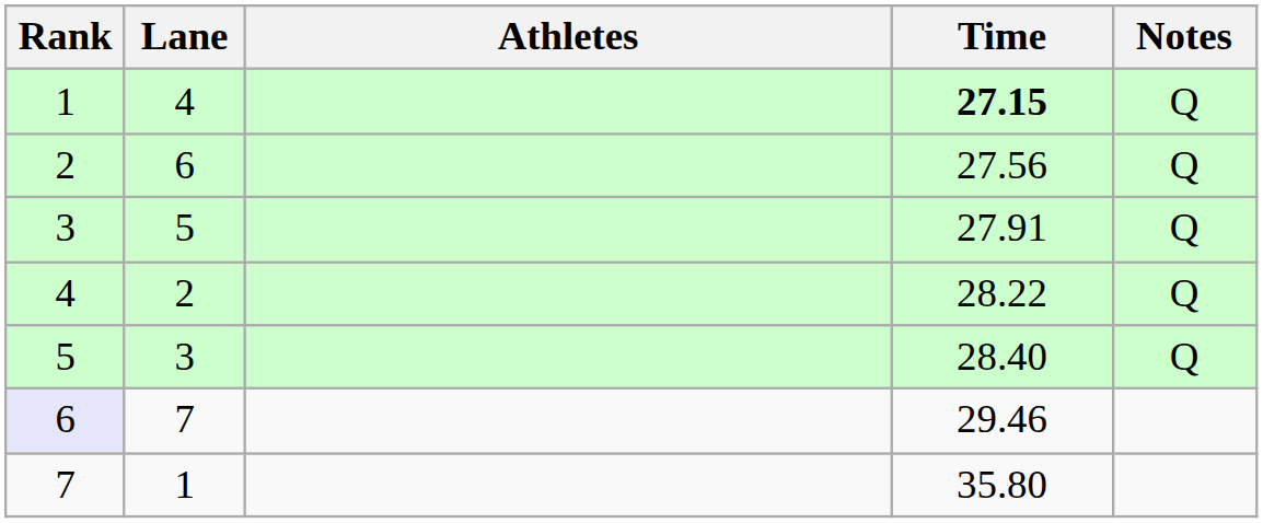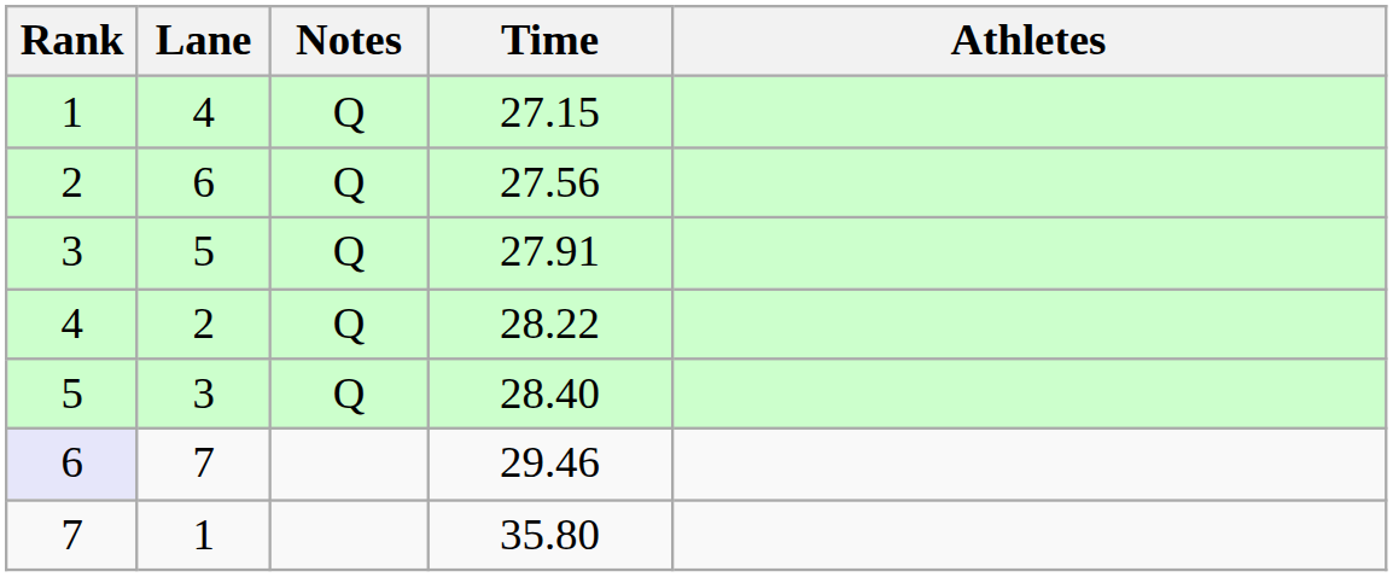columns swapped: Athletes <-> Notes
row 2 | Time: bold -> normal
